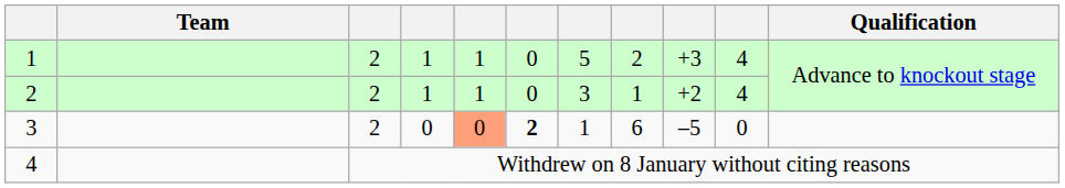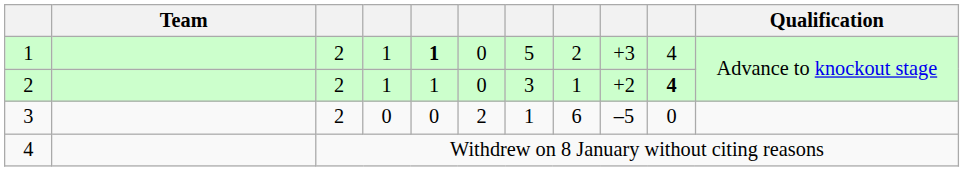row 2 | column 5: normal -> bold
row 3 | column 10: normal -> bold
row 4 | column 5: lightsalmon background -> no background
row 4 | column 6: bold -> normal
